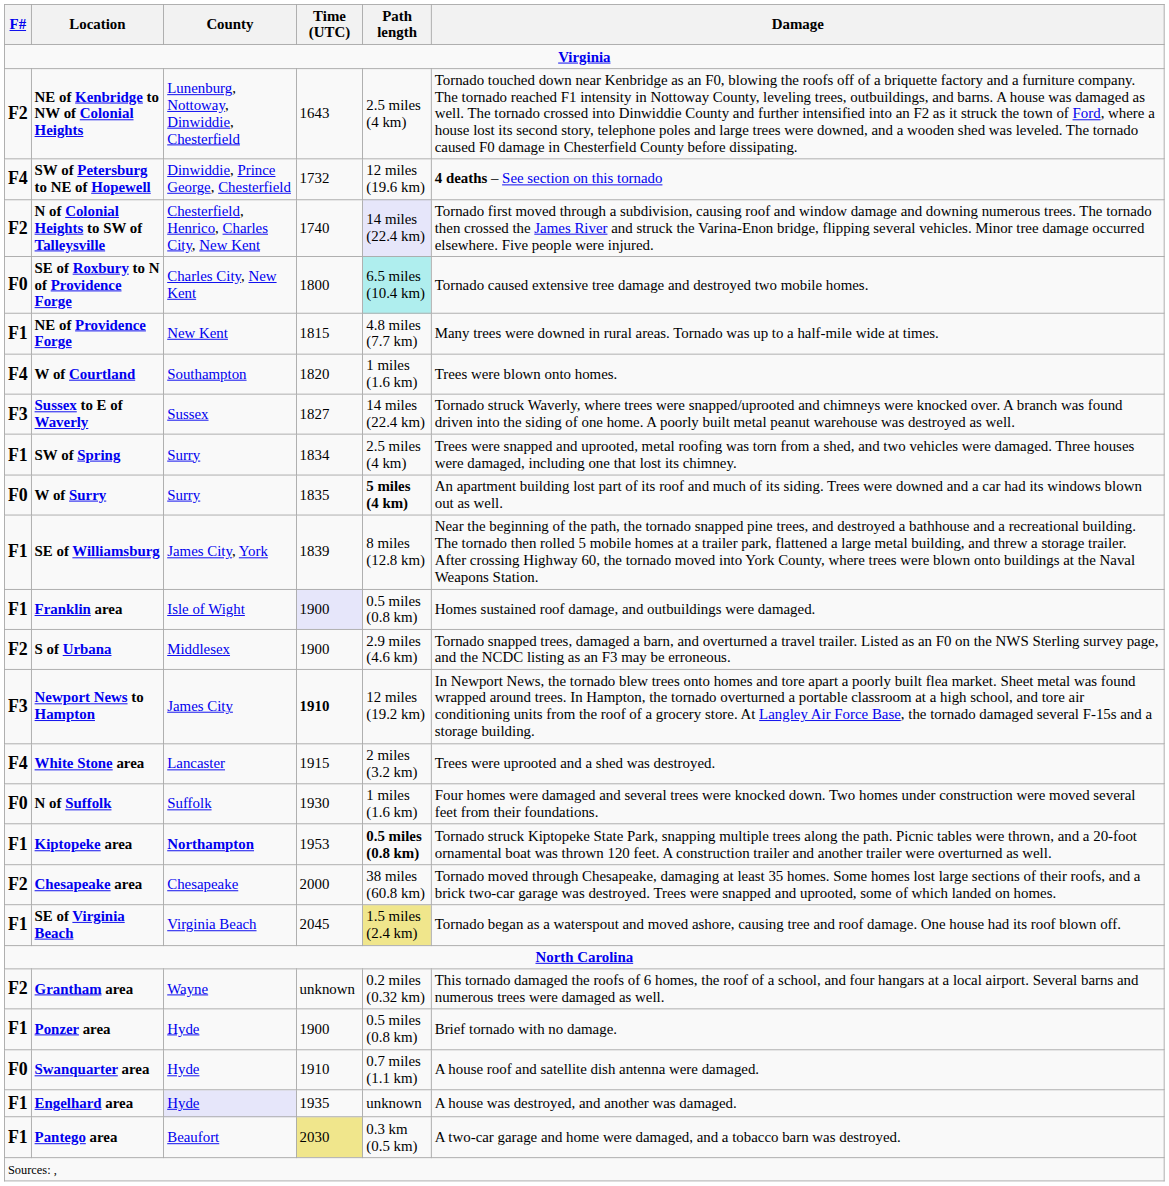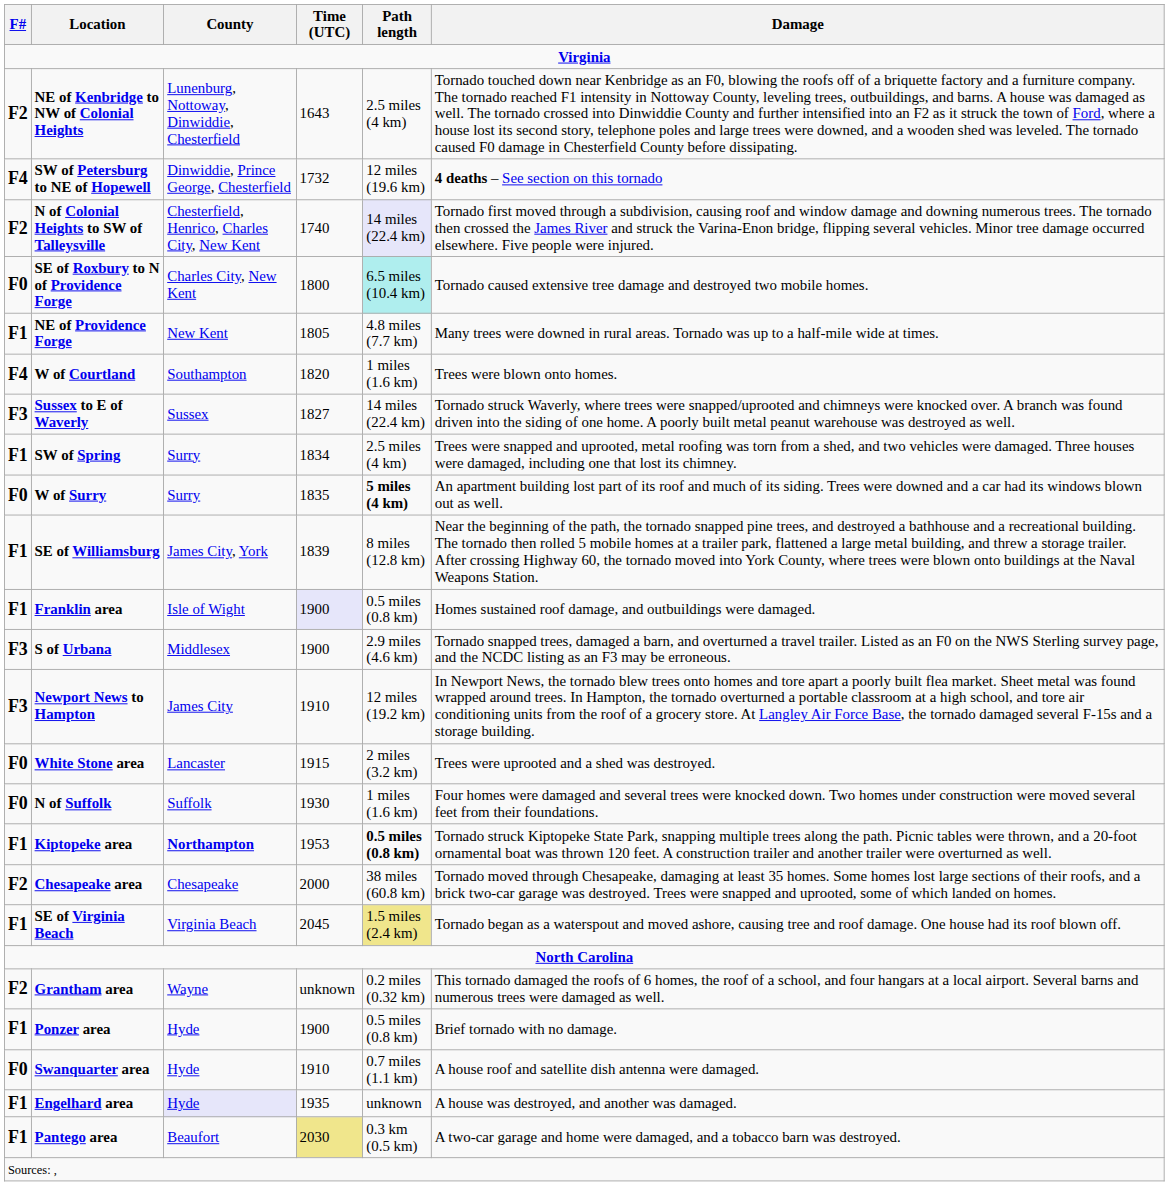NE of Providence Forge | Time (UTC): 1815 -> 1805
S of Urbana | F#: F2 -> F3
Newport News to Hampton | Time (UTC): bold -> normal
White Stone area | F#: F4 -> F0
